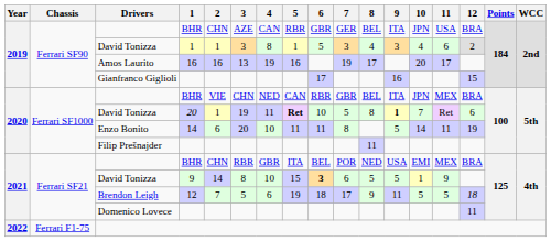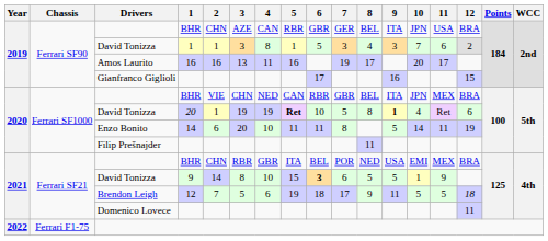2019 / David Tonizza | 10: 4 -> 7
Amos Laurito | 4: 19 -> 11
2020 / David Tonizza | 4: 11 -> 19
2020 / David Tonizza | 10: 7 -> 4
